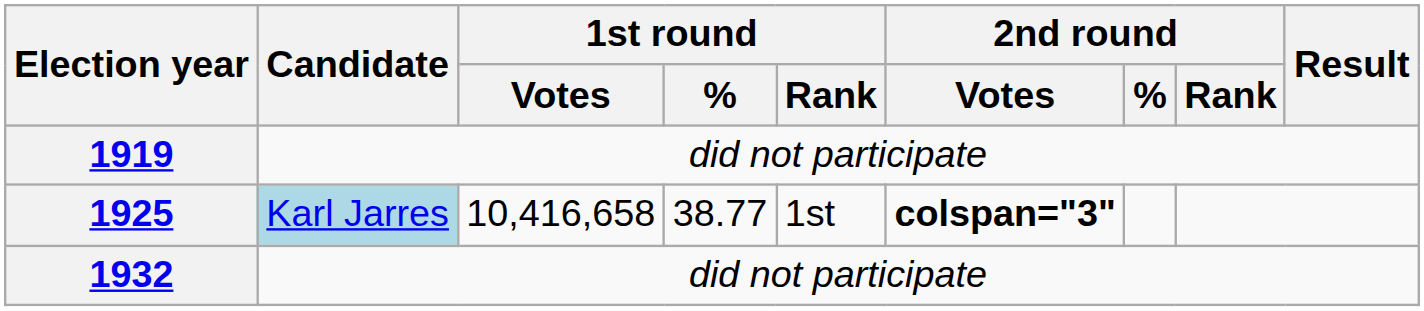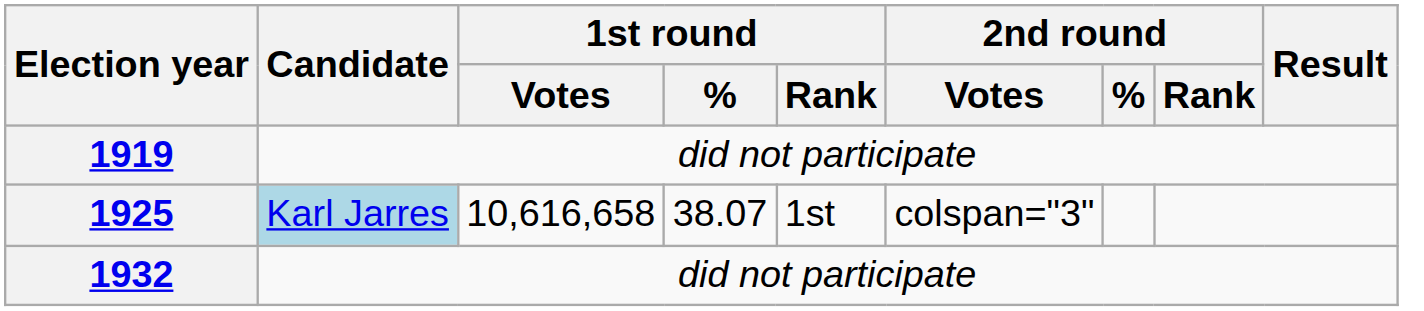1925 | 1st round / Votes: 10,416,658 -> 10,616,658
1925 | 1st round / %: 38.77 -> 38.07
1925 | 2nd round / Votes: bold -> normal
